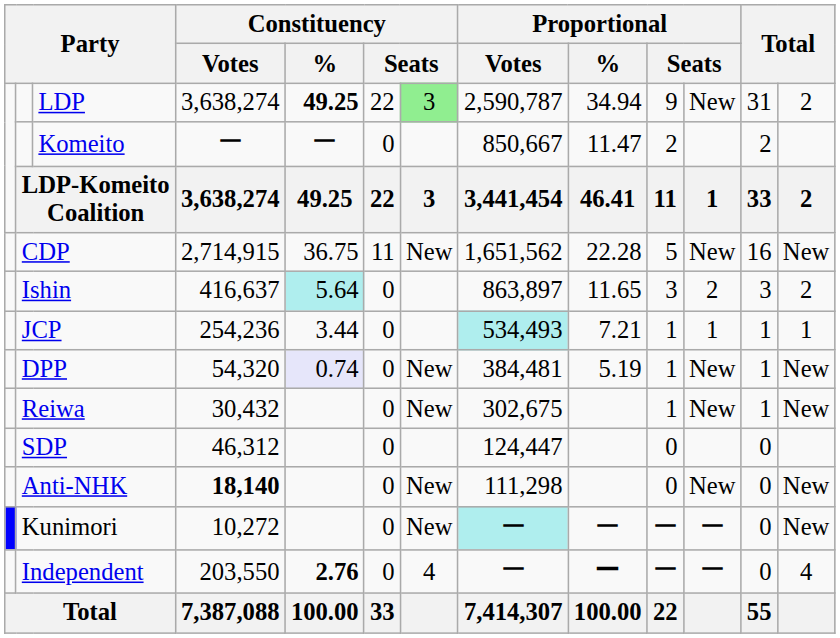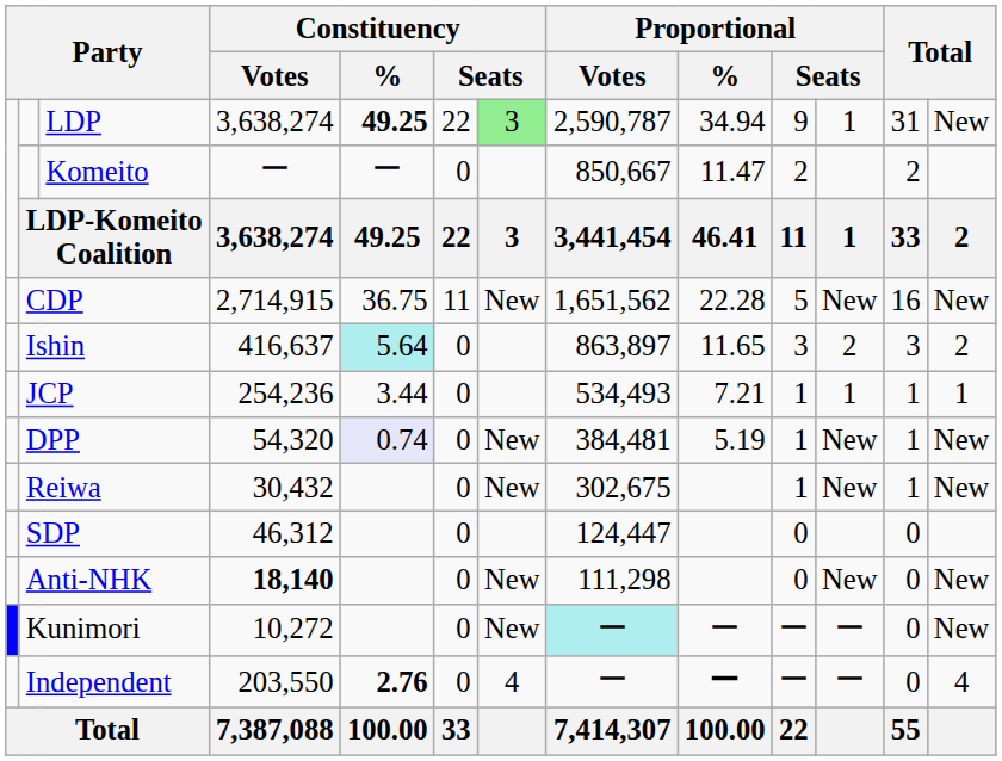LDP | column 11: New -> 1
LDP | column 13: 2 -> New
JCP | Proportional / Votes: paleturquoise background -> no background
